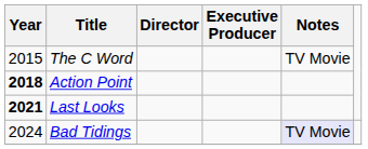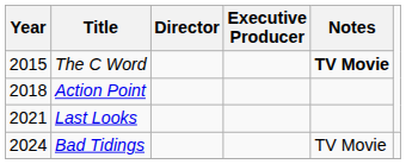The C Word | Notes: normal -> bold
Action Point | Year: bold -> normal
Last Looks | Year: bold -> normal
Bad Tidings | Notes: lavender background -> no background
